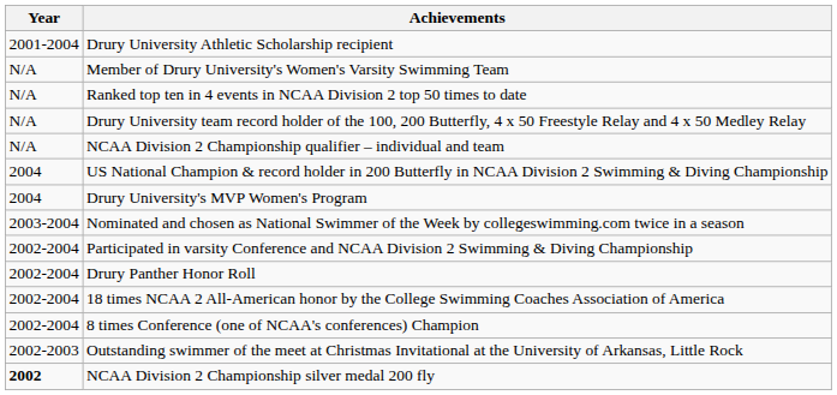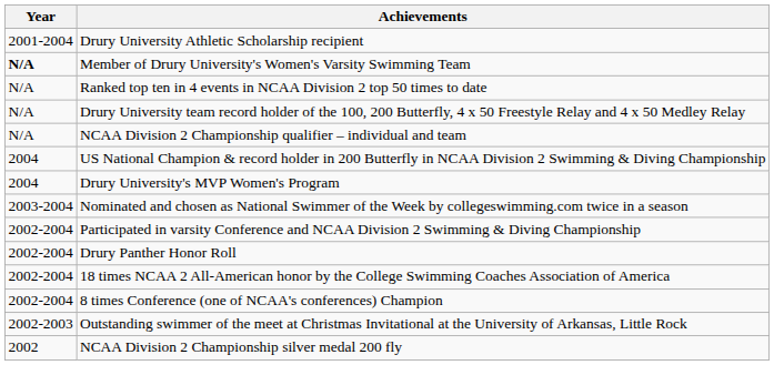Member of Drury University's Women's Varsity Swimming Team | Year: normal -> bold
NCAA Division 2 Championship silver medal 200 fly | Year: bold -> normal
